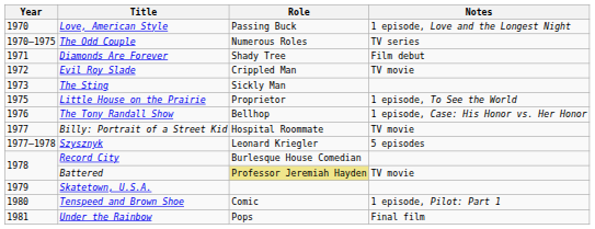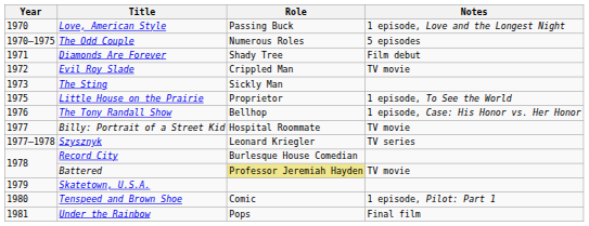The Odd Couple | Notes: TV series -> 5 episodes
Szysznyk | Notes: 5 episodes -> TV series
